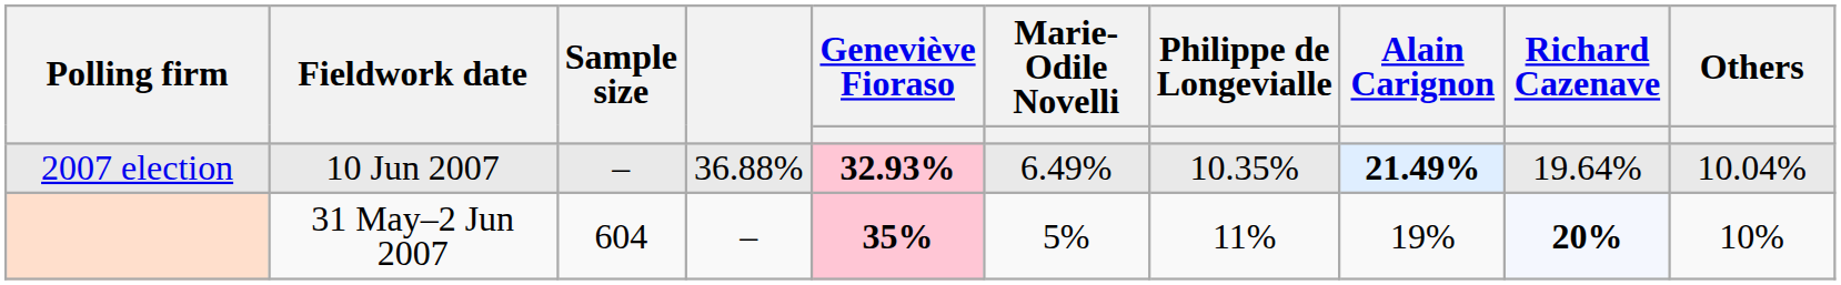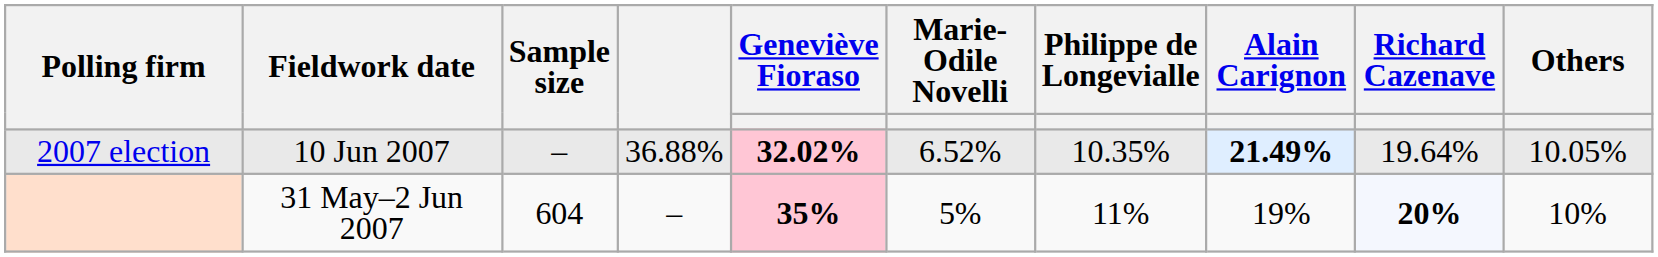2007 election | Geneviève Fioraso: 32.93% -> 32.02%
2007 election | Marie-Odile Novelli: 6.49% -> 6.52%
2007 election | Others: 10.04% -> 10.05%
